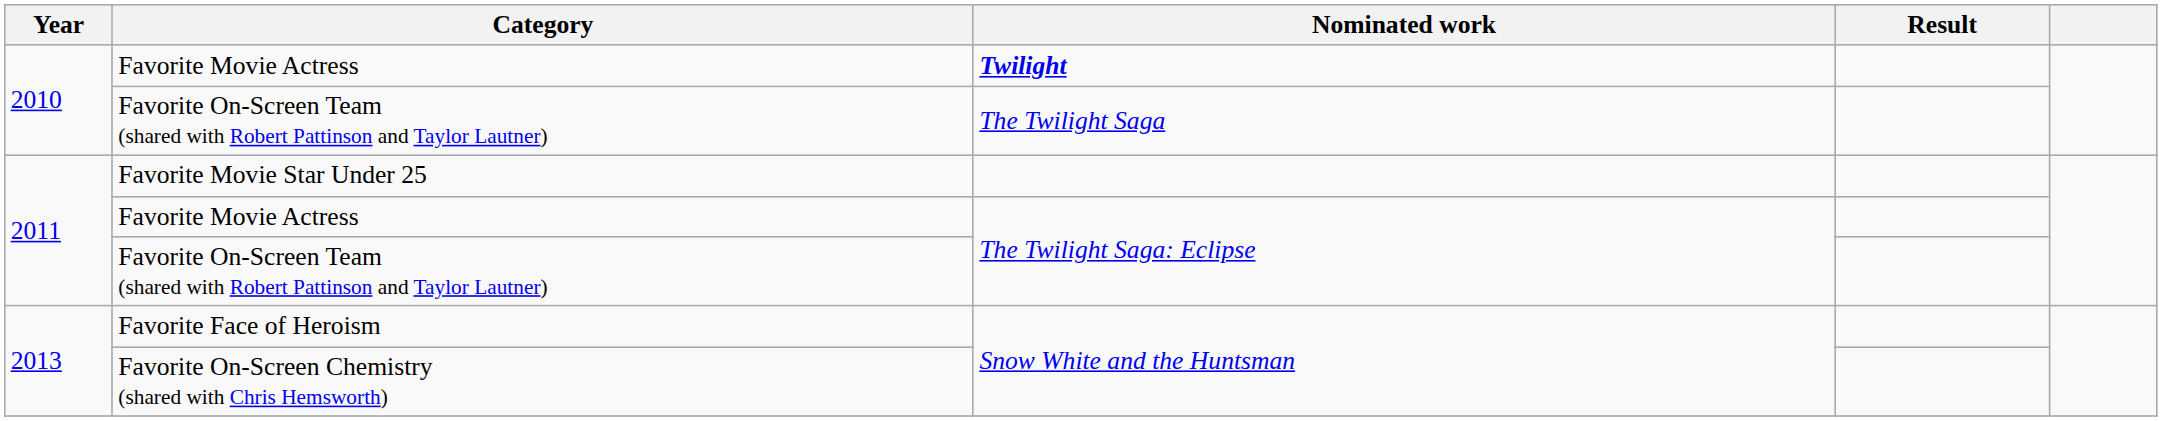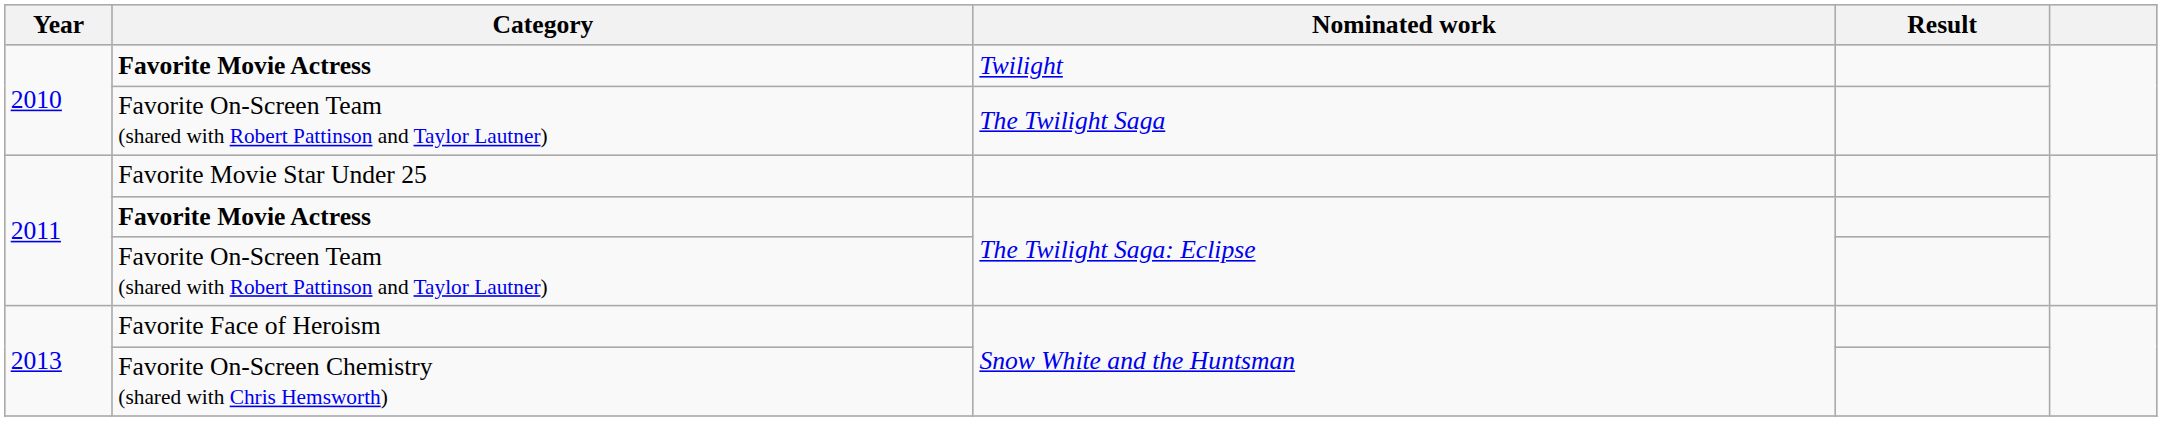Favorite Movie Actress / Twilight | Category: normal -> bold
Favorite Movie Actress / Twilight | Nominated work: bold -> normal
Favorite Movie Actress / The Twilight Saga: Eclipse | Category: normal -> bold
